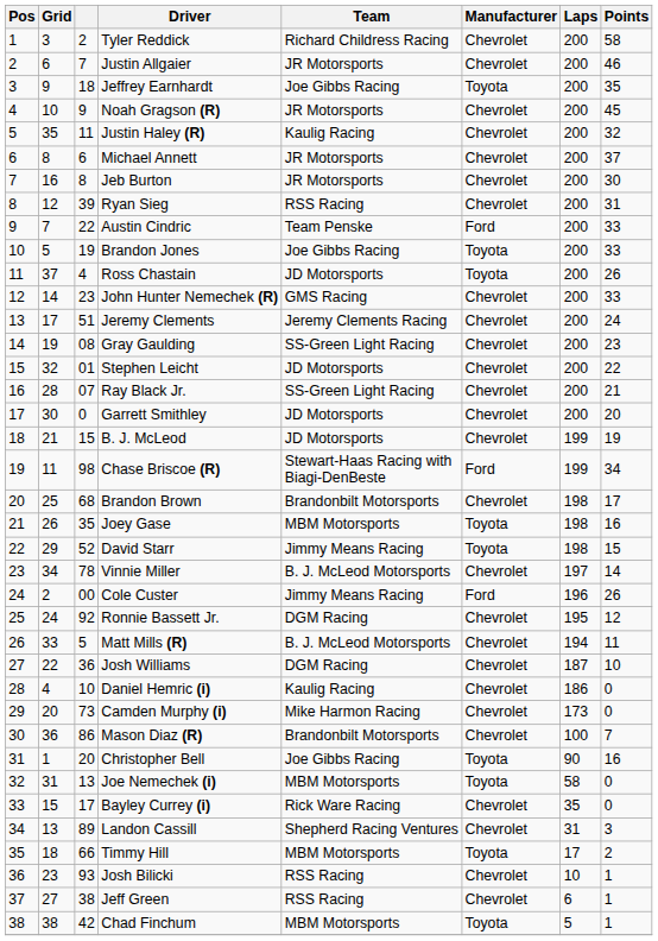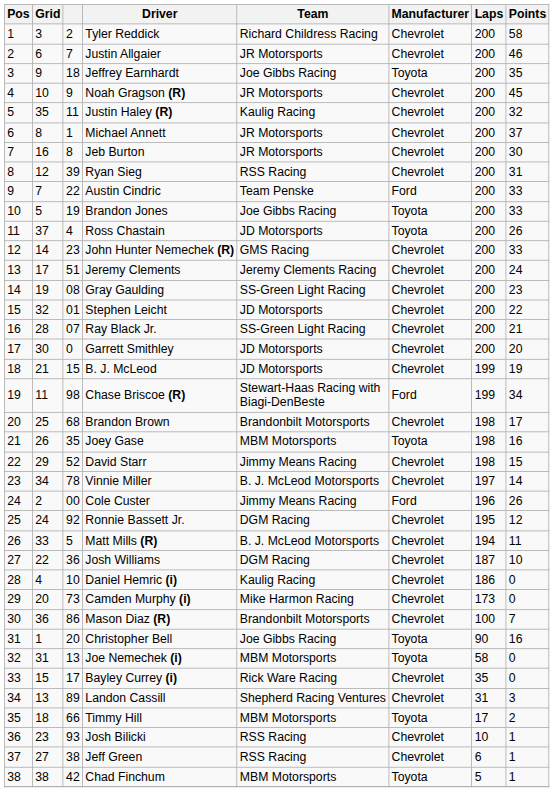Michael Annett | column 3: 6 -> 1
David Starr | Manufacturer: Toyota -> Chevrolet
